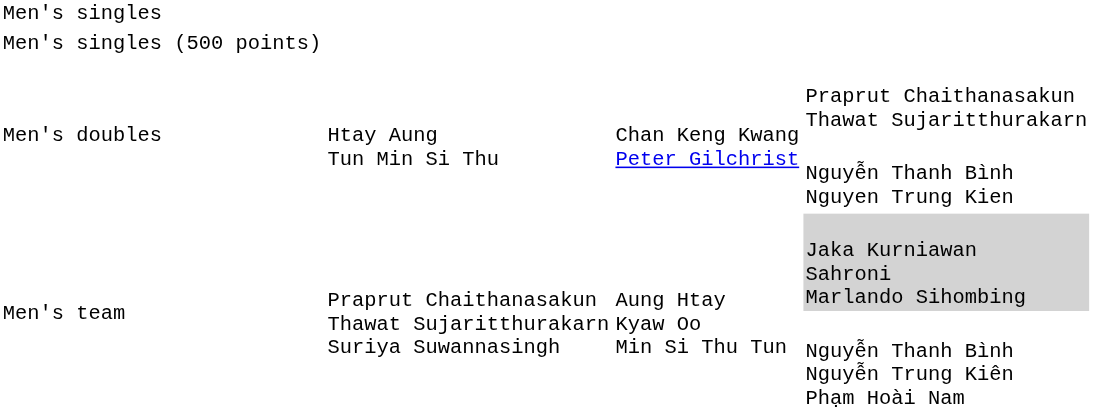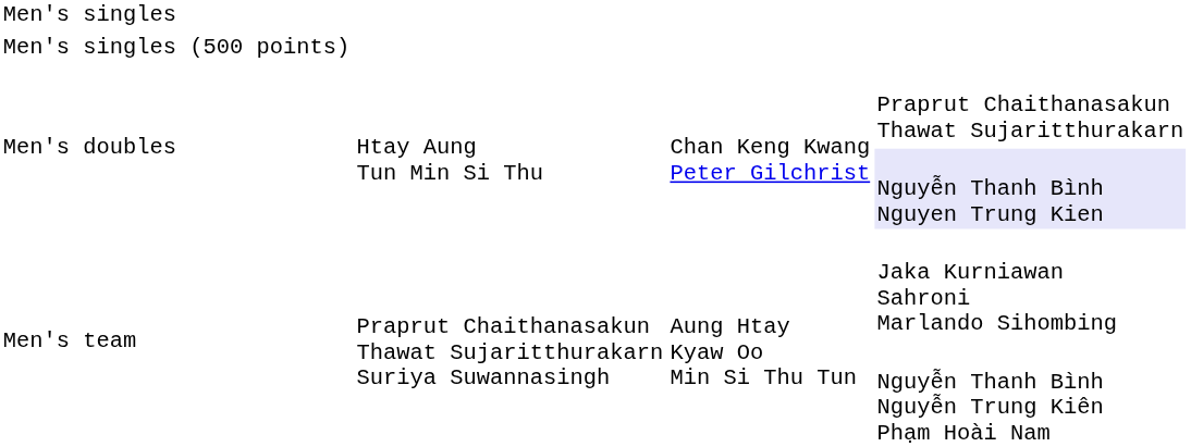Nguyễn Thanh Bình Nguyen Trung Kien | column 4: no background -> lavender background
Jaka Kurniawan Sahroni Marlando Sihombing | column 4: lightgrey background -> no background
